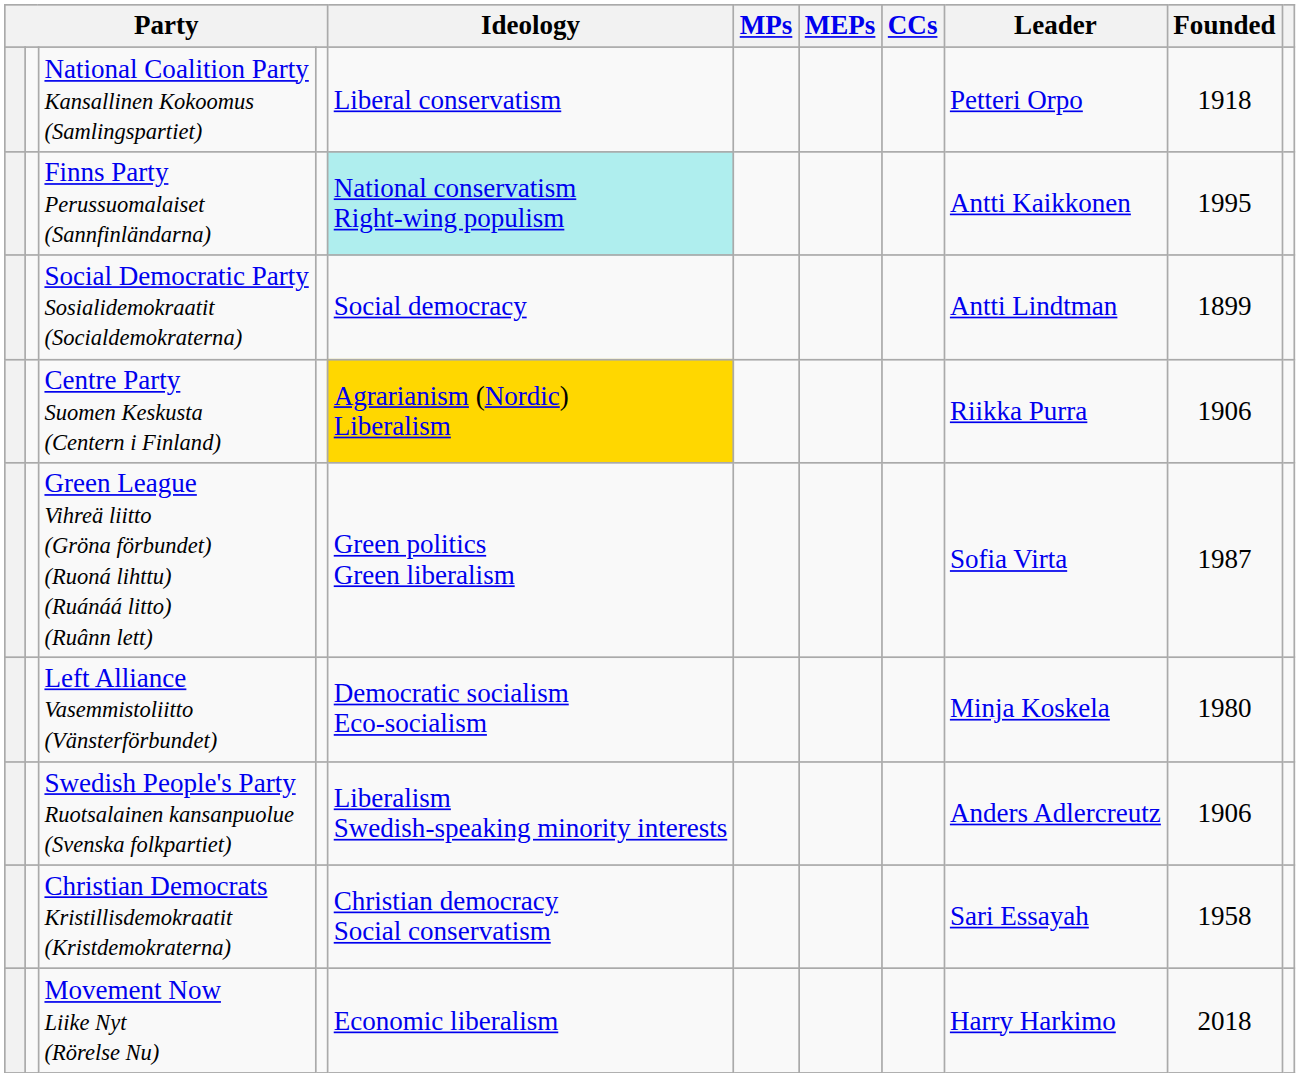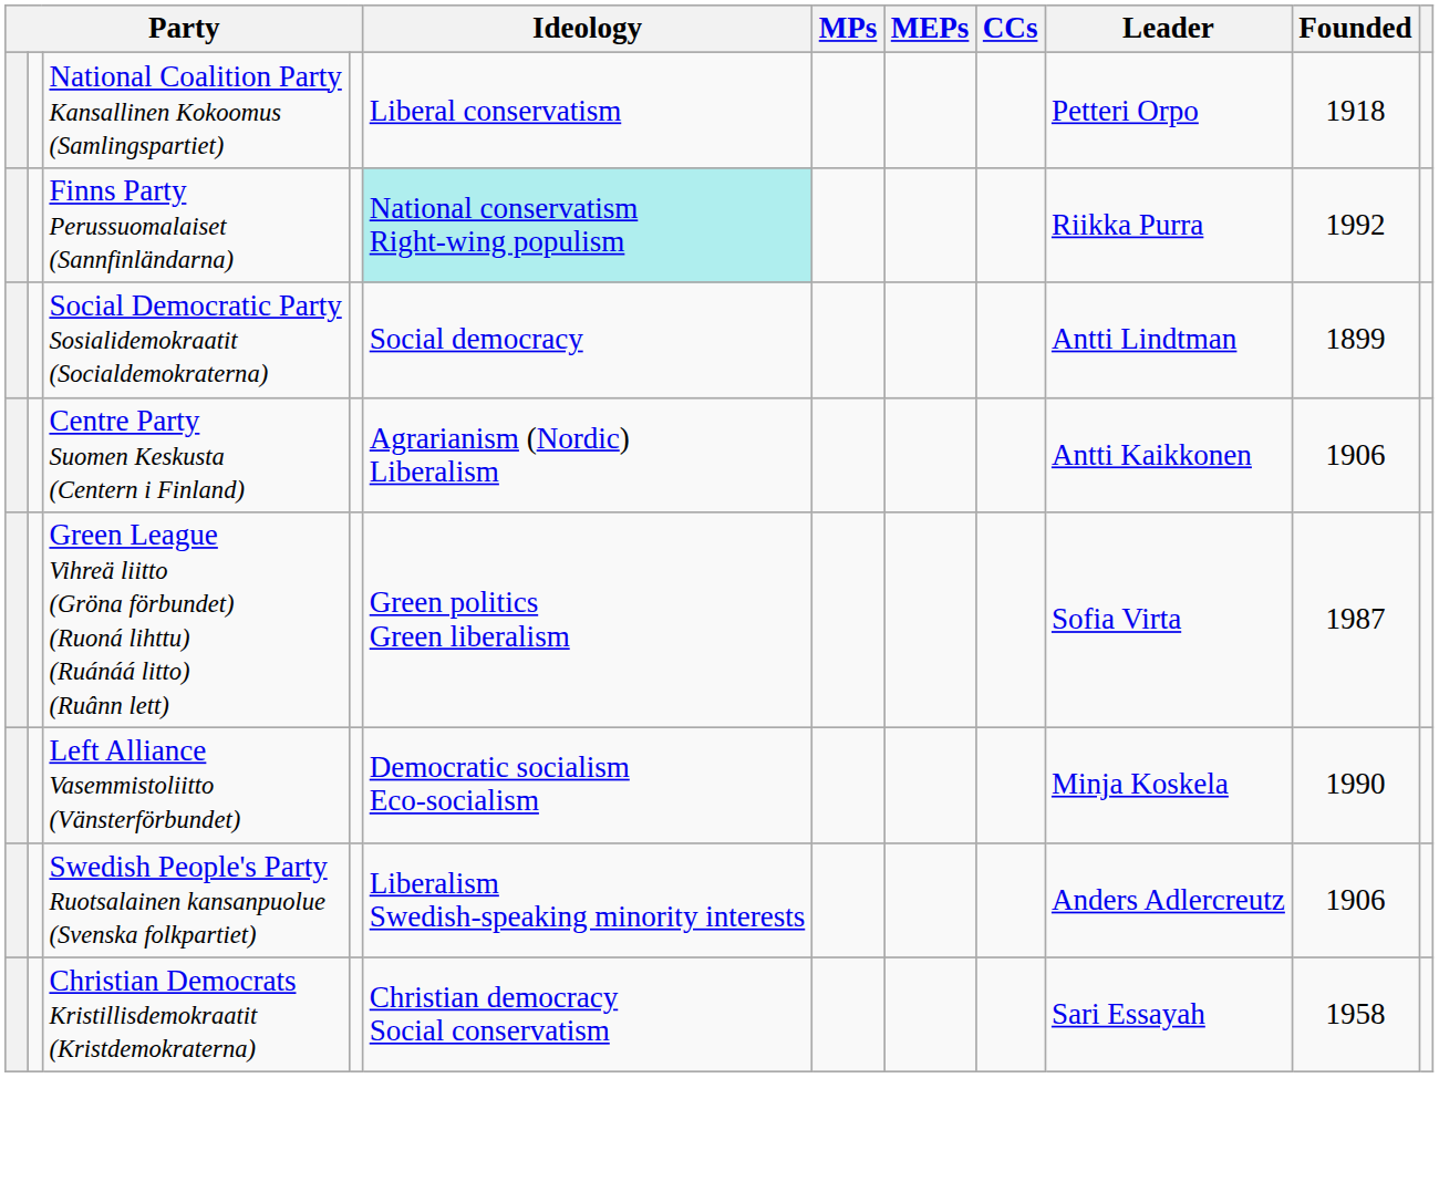Finns Party Perussuomalaiset (Sannfinländarna) | Leader: Antti Kaikkonen -> Riikka Purra
Finns Party Perussuomalaiset (Sannfinländarna) | Founded: 1995 -> 1992
Centre Party Suomen Keskusta (Centern i Finland) | Ideology: gold background -> no background
Centre Party Suomen Keskusta (Centern i Finland) | Leader: Riikka Purra -> Antti Kaikkonen
Left Alliance Vasemmistoliitto (Vänsterförbundet) | Founded: 1980 -> 1990
- row: Movement Now Liike Nyt (Rörelse Nu) | Economic liberalism | Harry Harkimo | 2018
